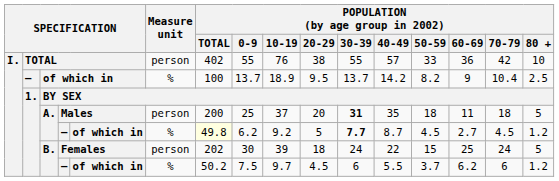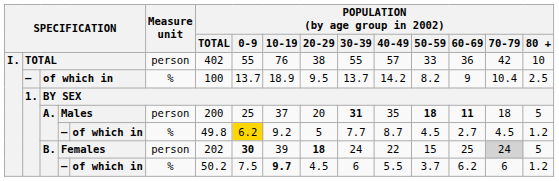Males | POPULATION (by age group in 2002) / 50-59: normal -> bold
Males | POPULATION (by age group in 2002) / 60-69: normal -> bold
A. / — | POPULATION (by age group in 2002) / TOTAL: lightyellow background -> no background
A. / — | POPULATION (by age group in 2002) / 0-9: no background -> gold background
A. / — | POPULATION (by age group in 2002) / 30-39: bold -> normal
Females | POPULATION (by age group in 2002) / 0-9: normal -> bold
Females | POPULATION (by age group in 2002) / 20-29: normal -> bold
Females | POPULATION (by age group in 2002) / 70-79: no background -> lightgrey background
B. / — | POPULATION (by age group in 2002) / 10-19: normal -> bold
